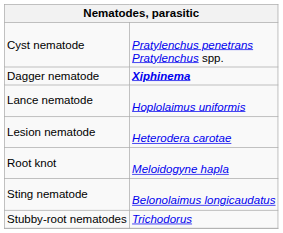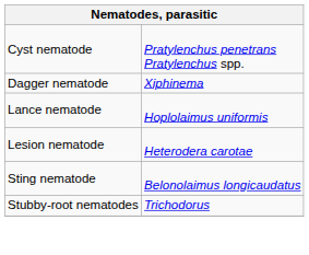Dagger nematode | column 2: bold -> normal
- row: Root knot | Meloidogyne hapla
